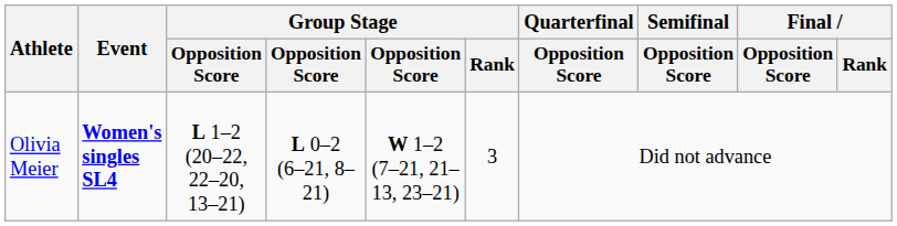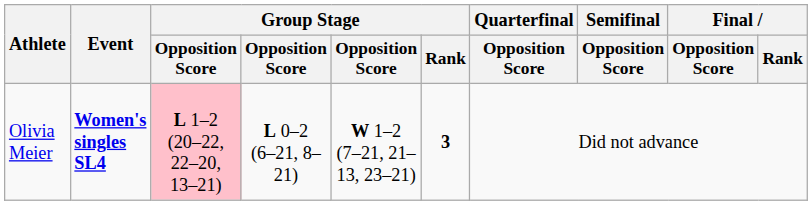Olivia Meier | column 3: no background -> pink background
Olivia Meier | Group Stage / Rank: normal -> bold
